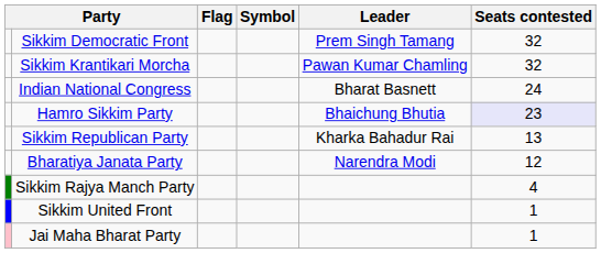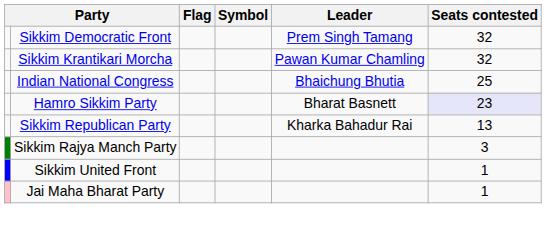Indian National Congress | Leader: Bharat Basnett -> Bhaichung Bhutia
Indian National Congress | Seats contested: 24 -> 25
Hamro Sikkim Party | Leader: Bhaichung Bhutia -> Bharat Basnett
- row: Bharatiya Janata Party | Narendra Modi | 12
Sikkim Rajya Manch Party | Seats contested: 4 -> 3
